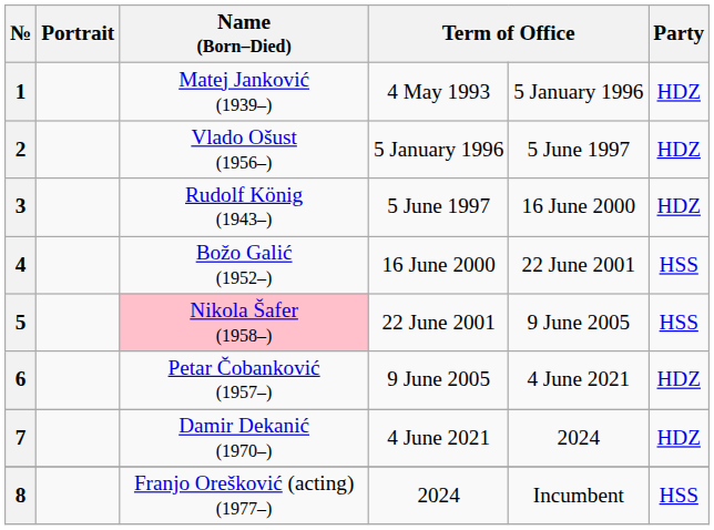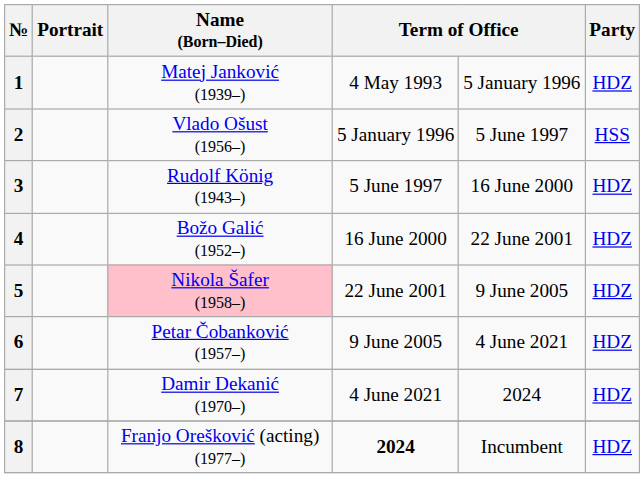2 | Party: HDZ -> HSS
4 | Party: HSS -> HDZ
5 | Party: HSS -> HDZ
8 | column 4: normal -> bold
8 | Party: HSS -> HDZ
